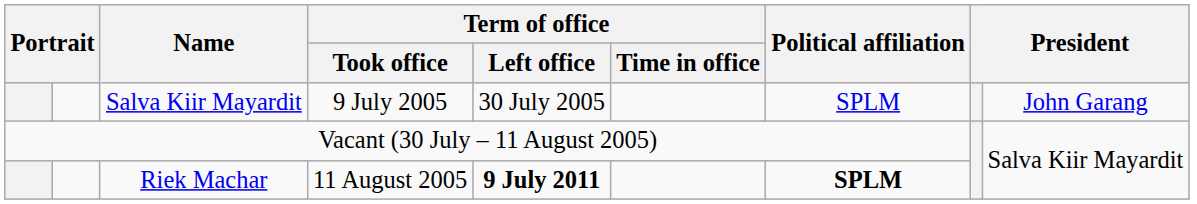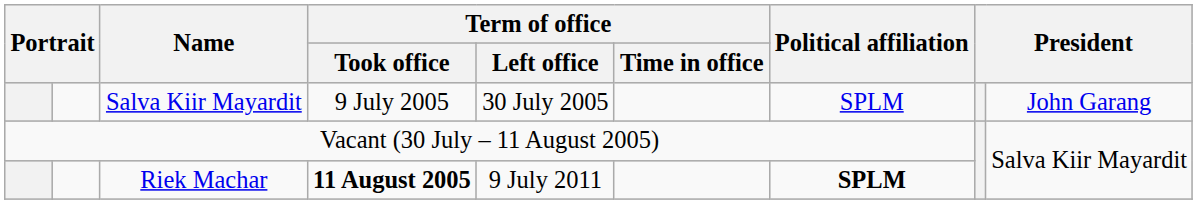Riek Machar | Term of office / Took office: normal -> bold
Riek Machar | Term of office / Left office: bold -> normal
